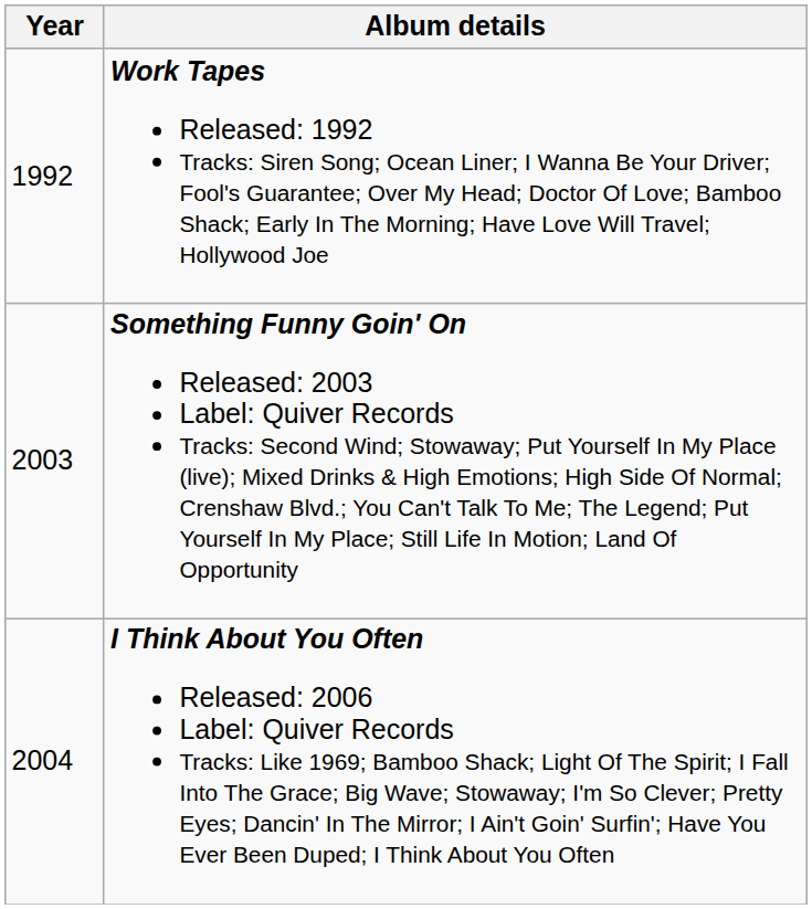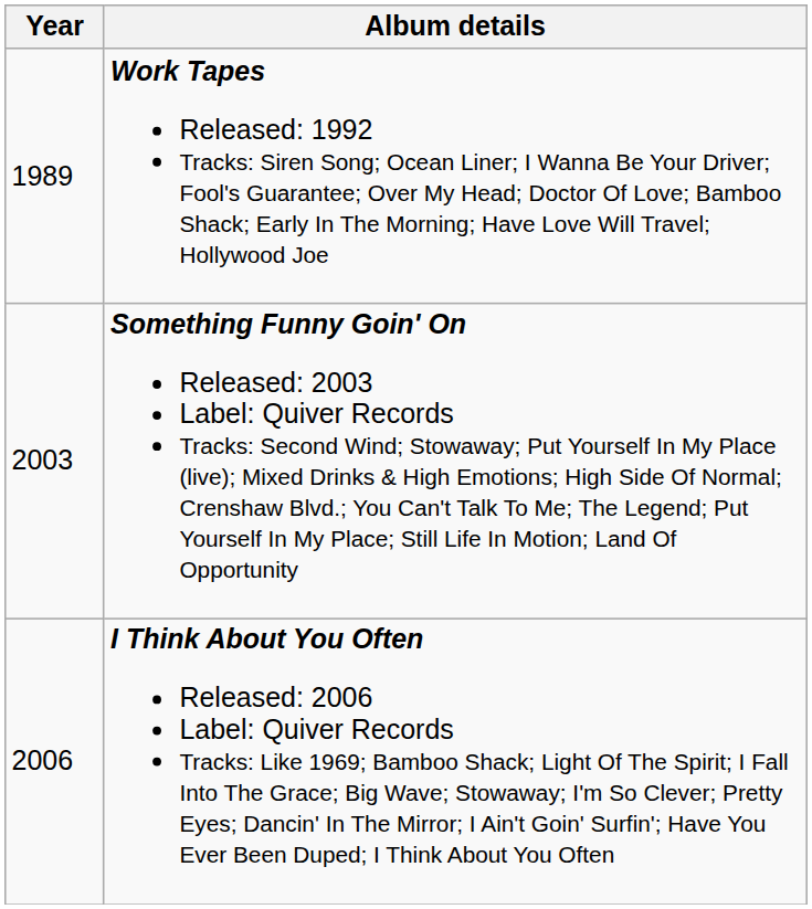row 2 | Year: 1992 -> 1989
row 4 | Year: 2004 -> 2006
